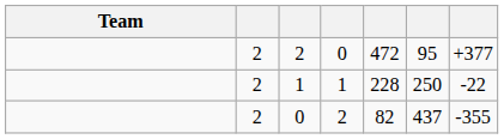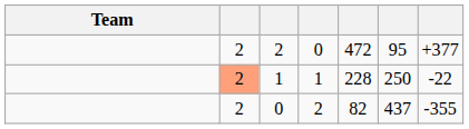row 3 | column 2: no background -> lightsalmon background
